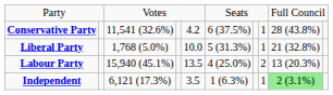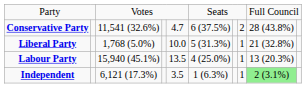Conservative Party | column 5: 4.2 -> 4.7
Conservative Party | column 8: 1 -> 2
Labour Party | column 8: 2 -> 1
